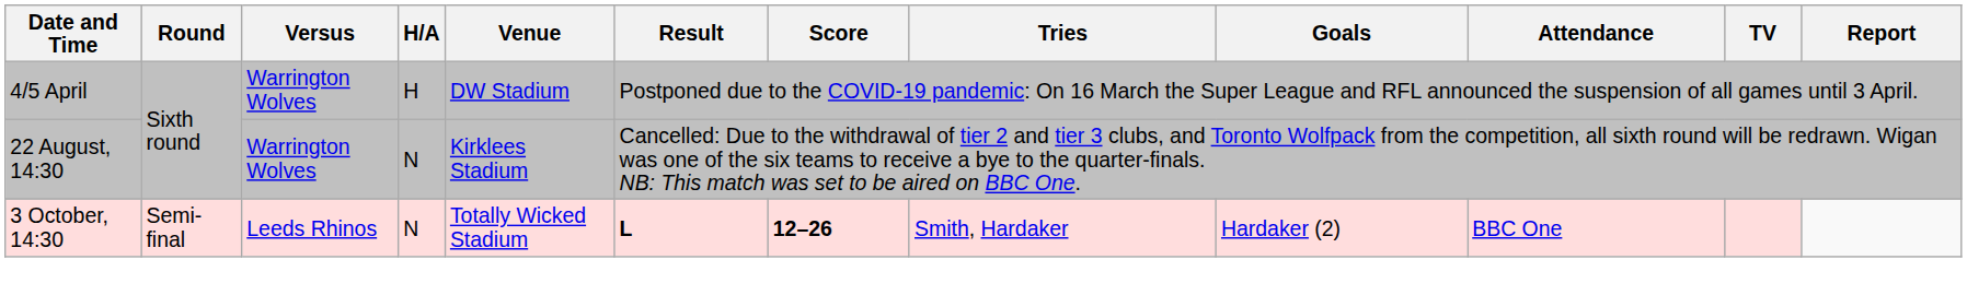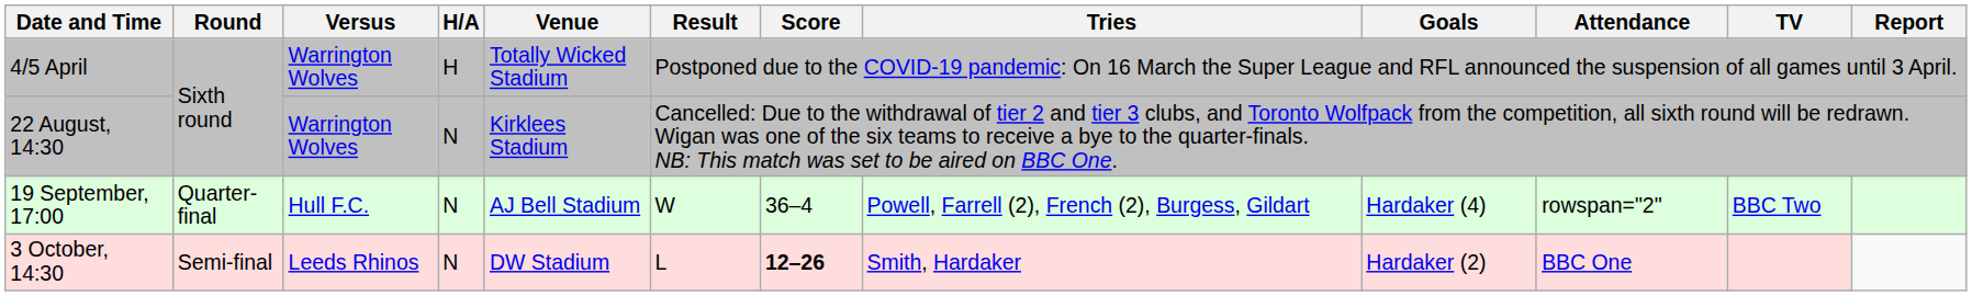4/5 April | Venue: DW Stadium -> Totally Wicked Stadium
+ row: 19 September, 17:00 | Quarter-final | Hull F.C. | N | AJ Bell Stadium | W | 36–4 | Powell, Farrell (2), French (2), Burgess, Gildart | Hardaker (4) | rowspan="2" | BBC Two
3 October, 14:30 | Venue: Totally Wicked Stadium -> DW Stadium
3 October, 14:30 | Result: bold -> normal
